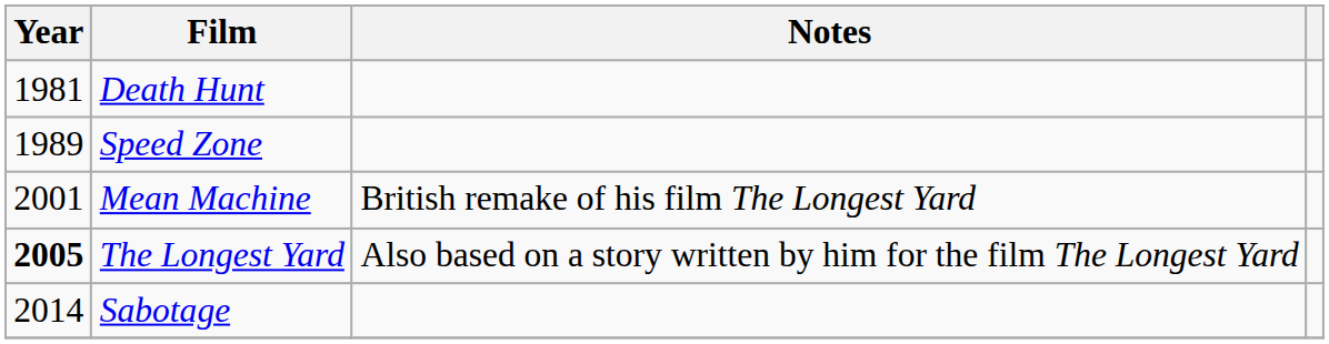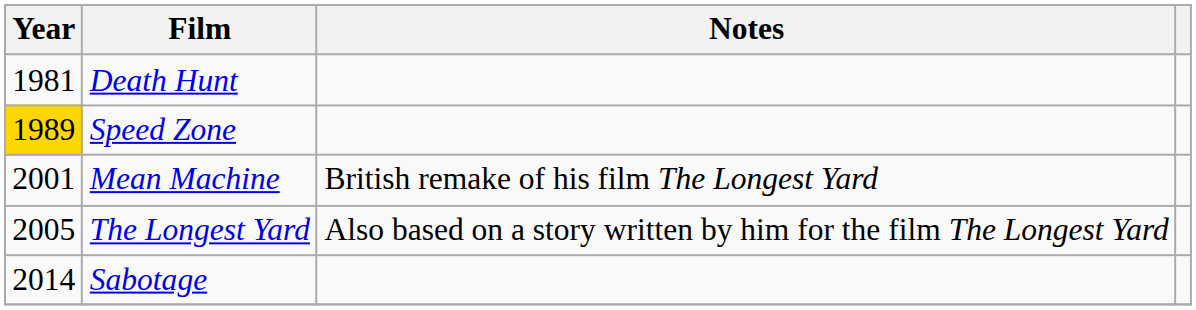Speed Zone | Year: no background -> gold background
The Longest Yard | Year: bold -> normal
